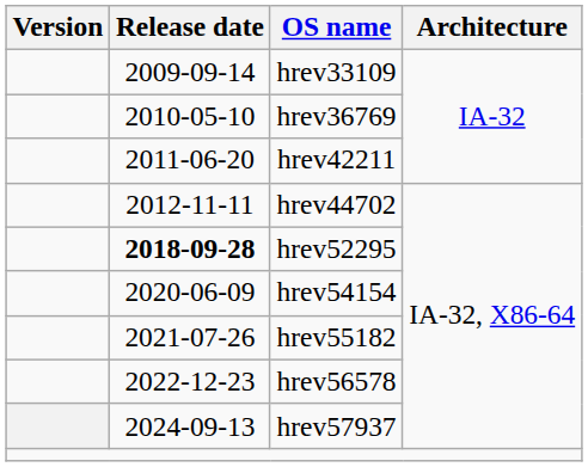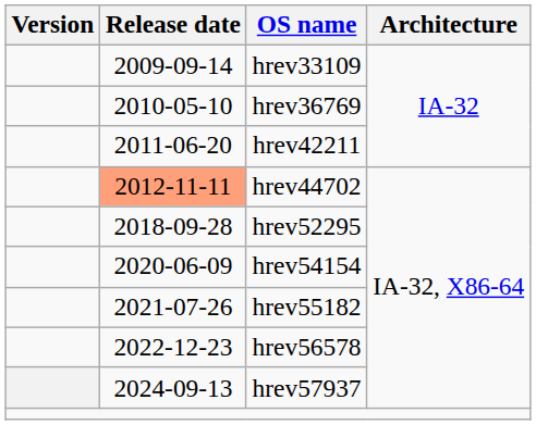hrev44702 | Release date: no background -> lightsalmon background
hrev52295 | Release date: bold -> normal
